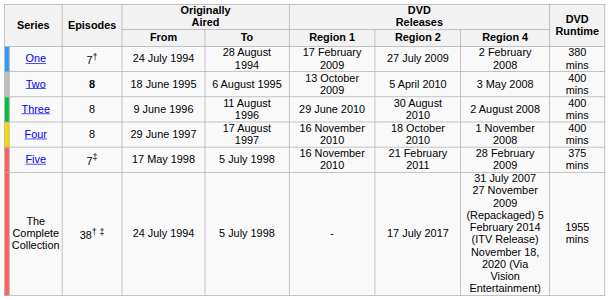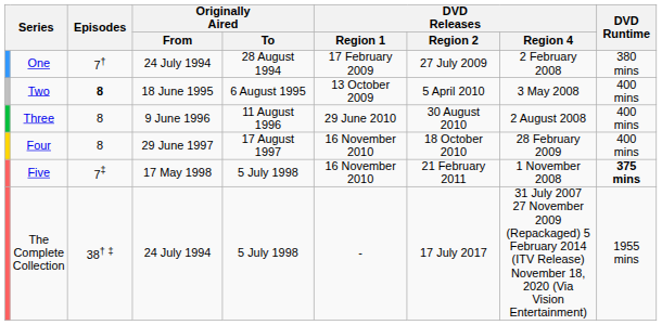Four | DVD Releases / Region 4: 1 November 2008 -> 28 February 2009
Five | DVD Releases / Region 4: 28 February 2009 -> 1 November 2008
Five | DVD Runtime: normal -> bold
